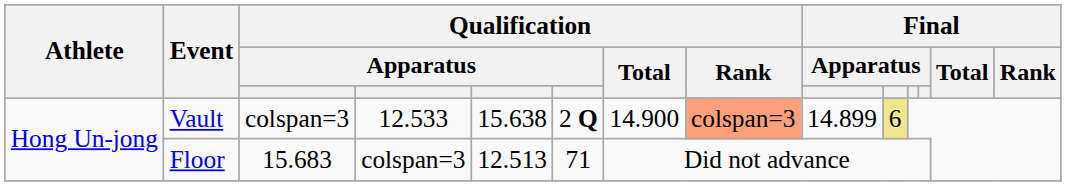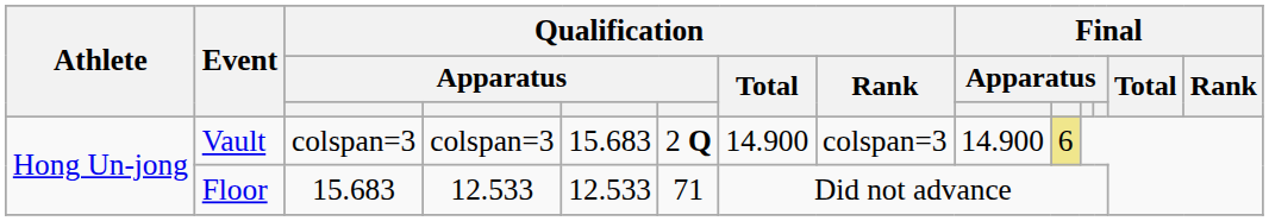Vault | column 4: 12.533 -> colspan=3
Vault | column 5: 15.638 -> 15.683
Vault | Qualification / Rank: lightsalmon background -> no background
Vault | column 9: 14.899 -> 14.900
Floor | column 4: colspan=3 -> 12.533
Floor | column 5: 12.513 -> 12.533
